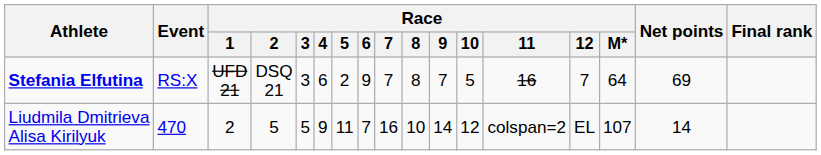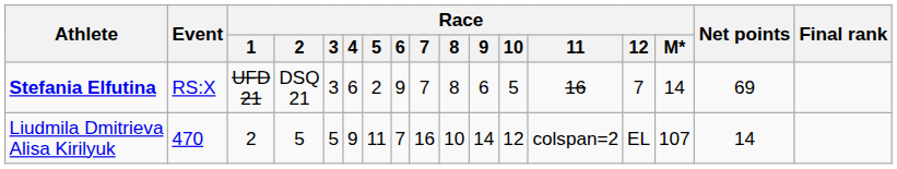Stefania Elfutina | Race / 9: 7 -> 6
Stefania Elfutina | Race / M*: 64 -> 14
